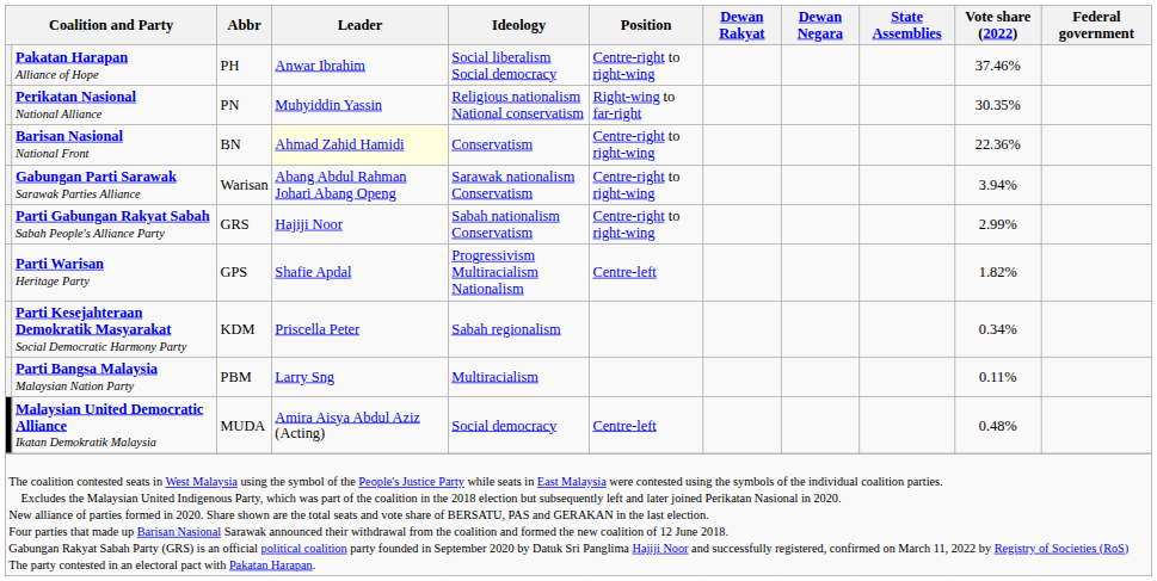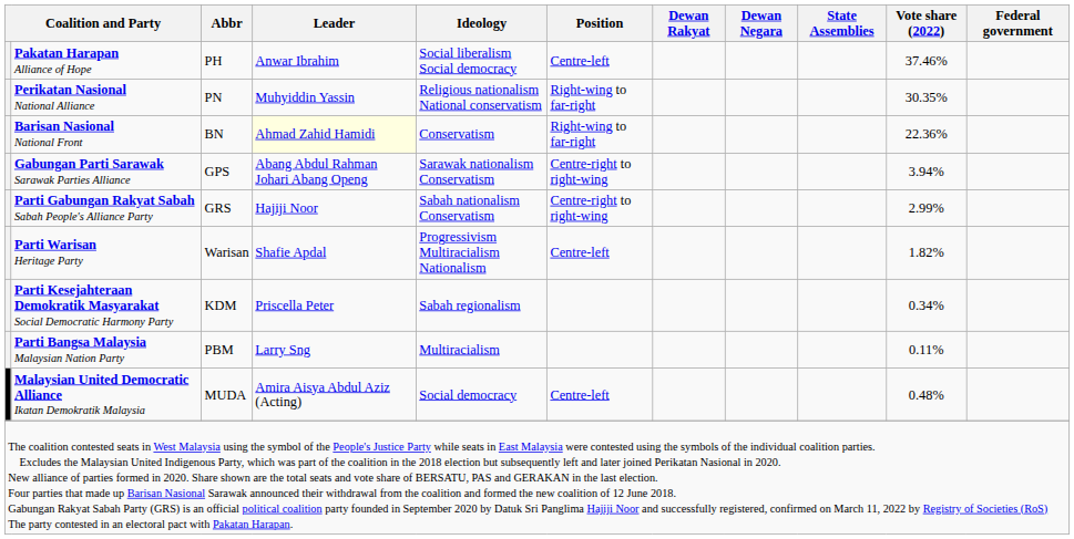Pakatan Harapan Alliance of Hope | Position: Centre-right to right-wing -> Centre-left
Barisan Nasional National Front | Position: Centre-right to right-wing -> Right-wing to far-right
Gabungan Parti Sarawak Sarawak Parties Alliance | Abbr: Warisan -> GPS
Parti Warisan Heritage Party | Abbr: GPS -> Warisan
